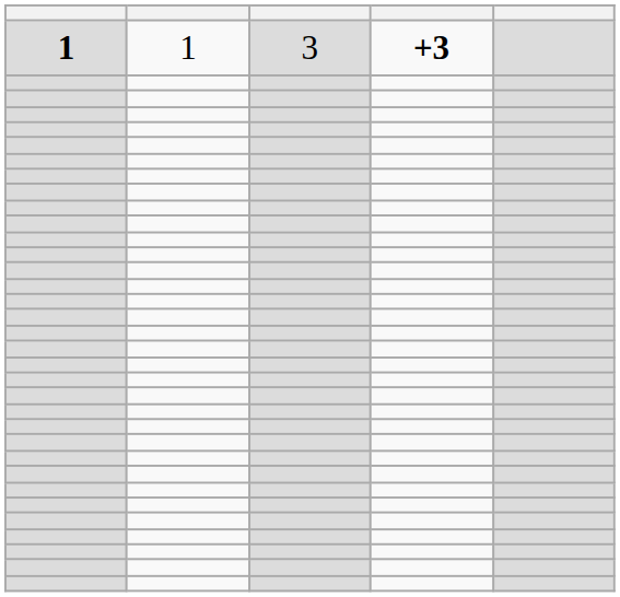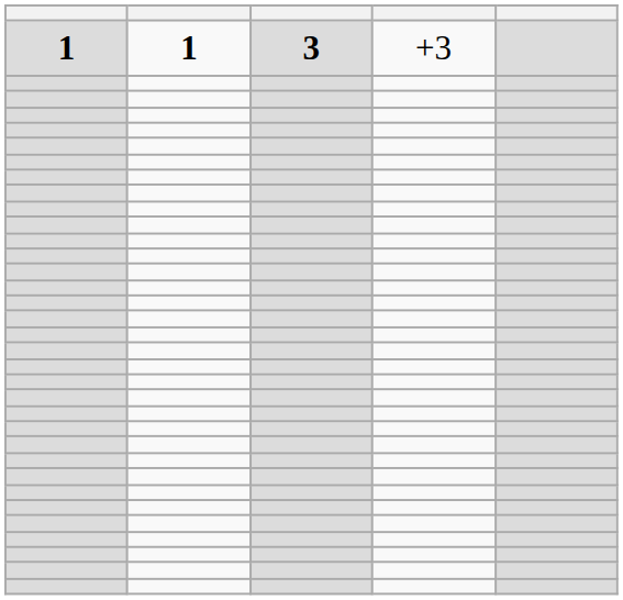row 2 | column 2: normal -> bold
row 2 | column 3: normal -> bold
row 2 | column 4: bold -> normal
